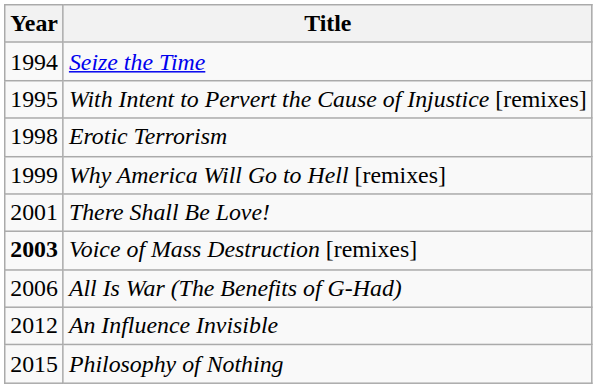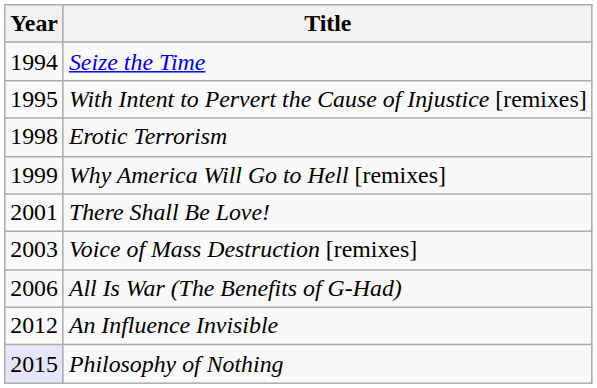Voice of Mass Destruction [remixes] | Year: bold -> normal
Philosophy of Nothing | Year: no background -> lavender background
